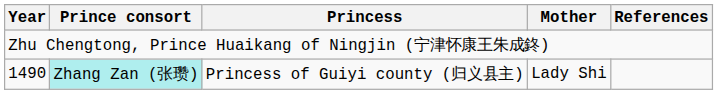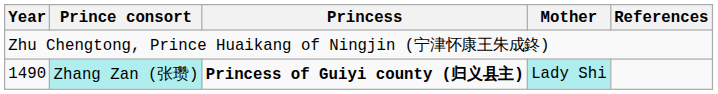1490 | Princess: normal -> bold
1490 | Mother: no background -> paleturquoise background
